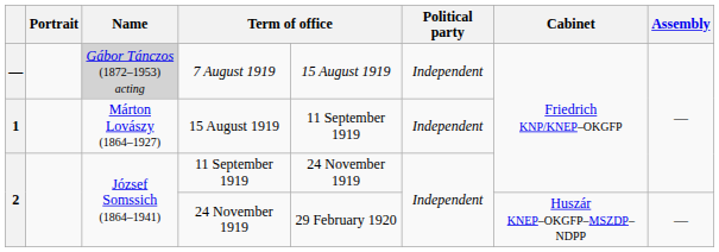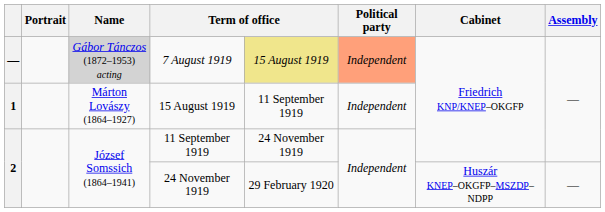7 August 1919 | column 5: no background -> khaki background
7 August 1919 | Political party: no background -> lightsalmon background
